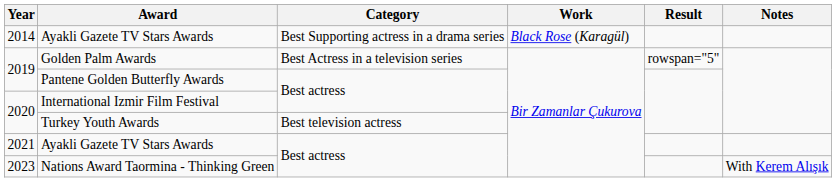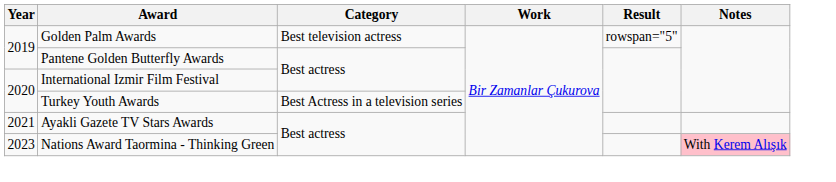- row: 2014 | Ayakli Gazete TV Stars Awards | Best Supporting actress in a drama series | Black Rose (Karagül)
Golden Palm Awards | Category: Best Actress in a television series -> Best television actress
Turkey Youth Awards | Category: Best television actress -> Best Actress in a television series
Nations Award Taormina - Thinking Green | Notes: no background -> pink background
